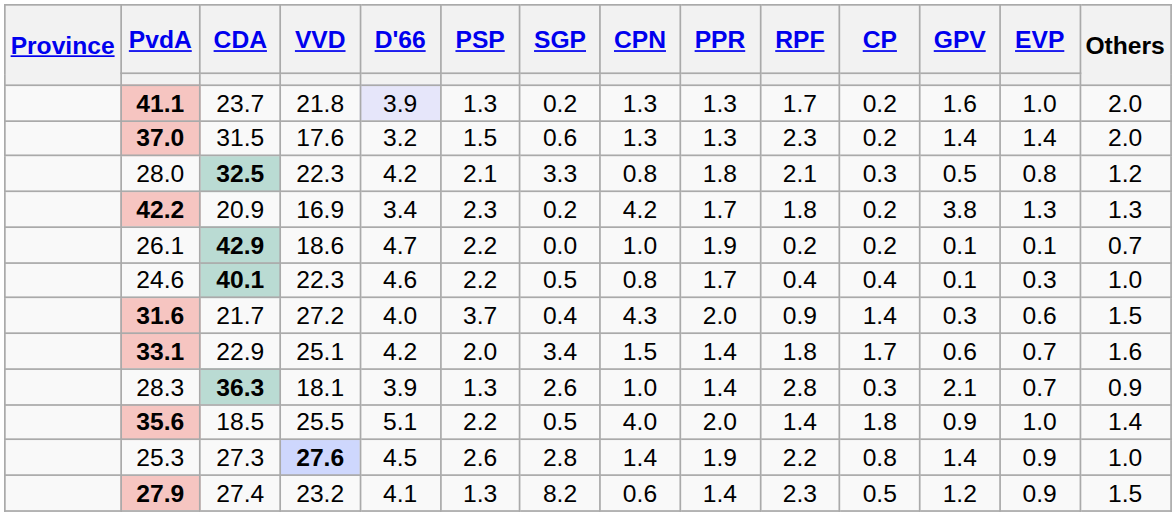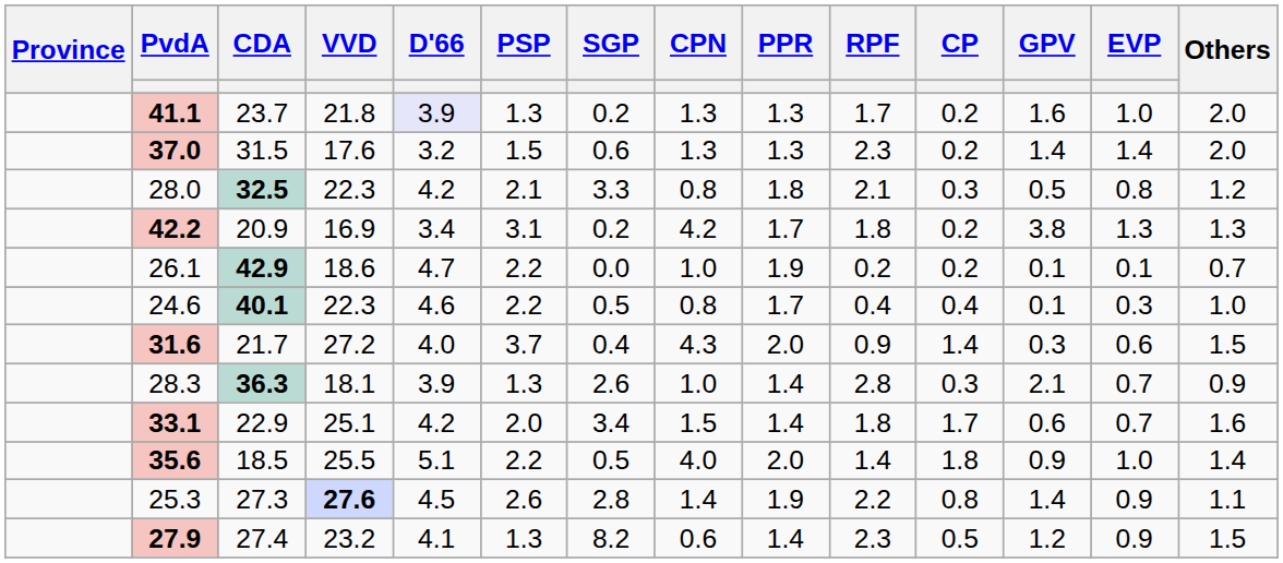42.2 | PSP: 2.3 -> 3.1
rows swapped: 28.3 <-> 33.1
25.3 | Others: 1.0 -> 1.1
